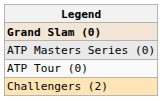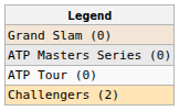row 2 | column 1: bold -> normal
